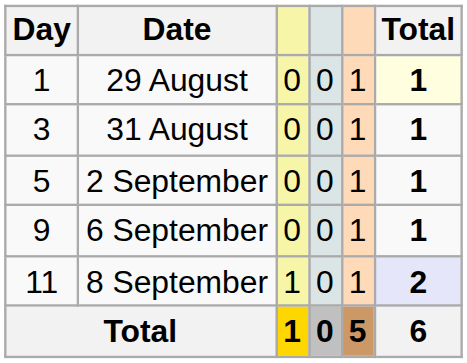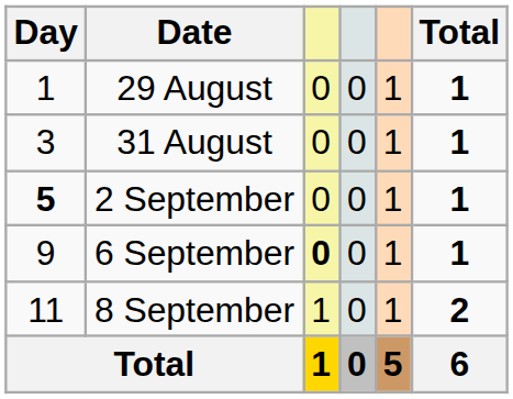29 August | Total: lightyellow background -> no background
2 September | Day: normal -> bold
6 September | column 3: normal -> bold
8 September | Total: lavender background -> no background
